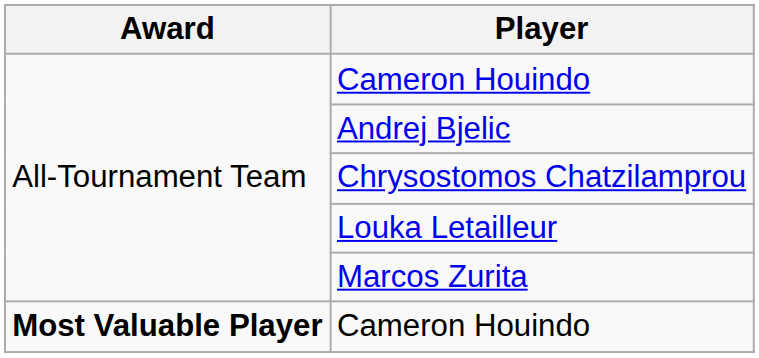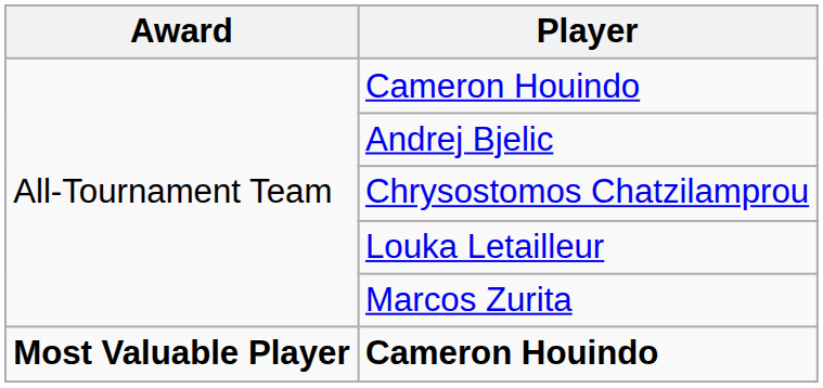row 7 | Player: normal -> bold
